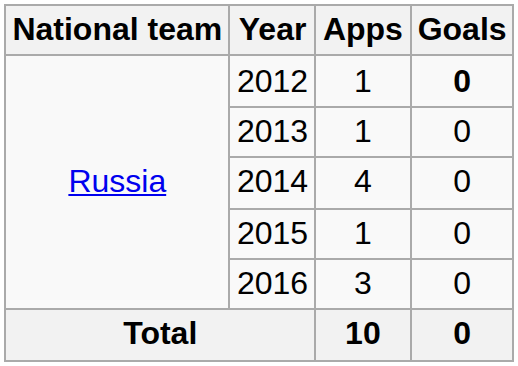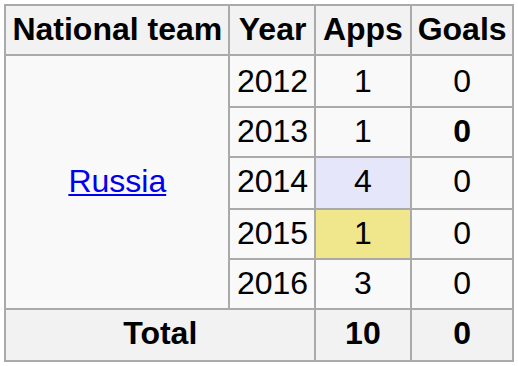2012 | Goals: bold -> normal
2013 | Goals: normal -> bold
2014 | Apps: no background -> lavender background
2015 | Apps: no background -> khaki background
